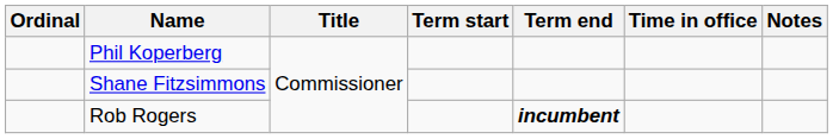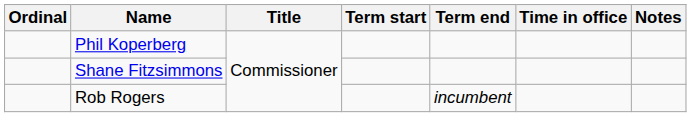Rob Rogers | Term end: bold -> normal
